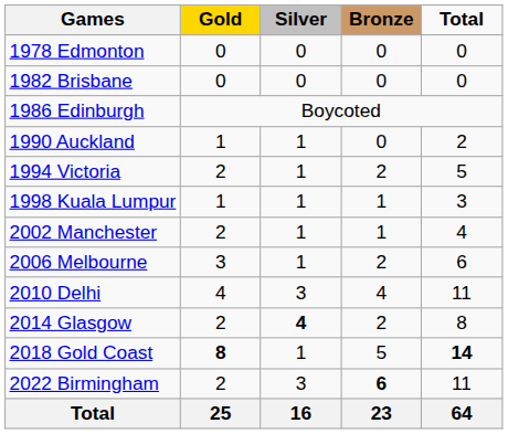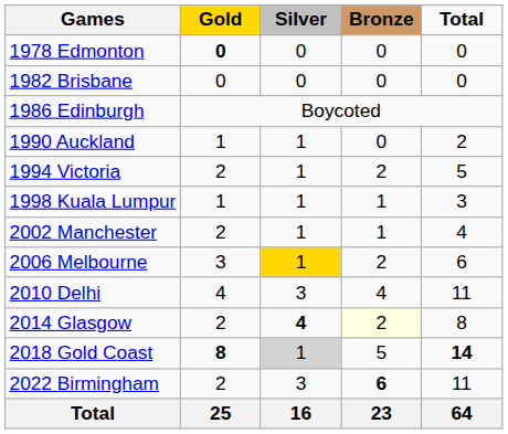1978 Edmonton | Gold: normal -> bold
2006 Melbourne | Silver: no background -> gold background
2014 Glasgow | Bronze: no background -> lightyellow background
2018 Gold Coast | Silver: no background -> lightgrey background
